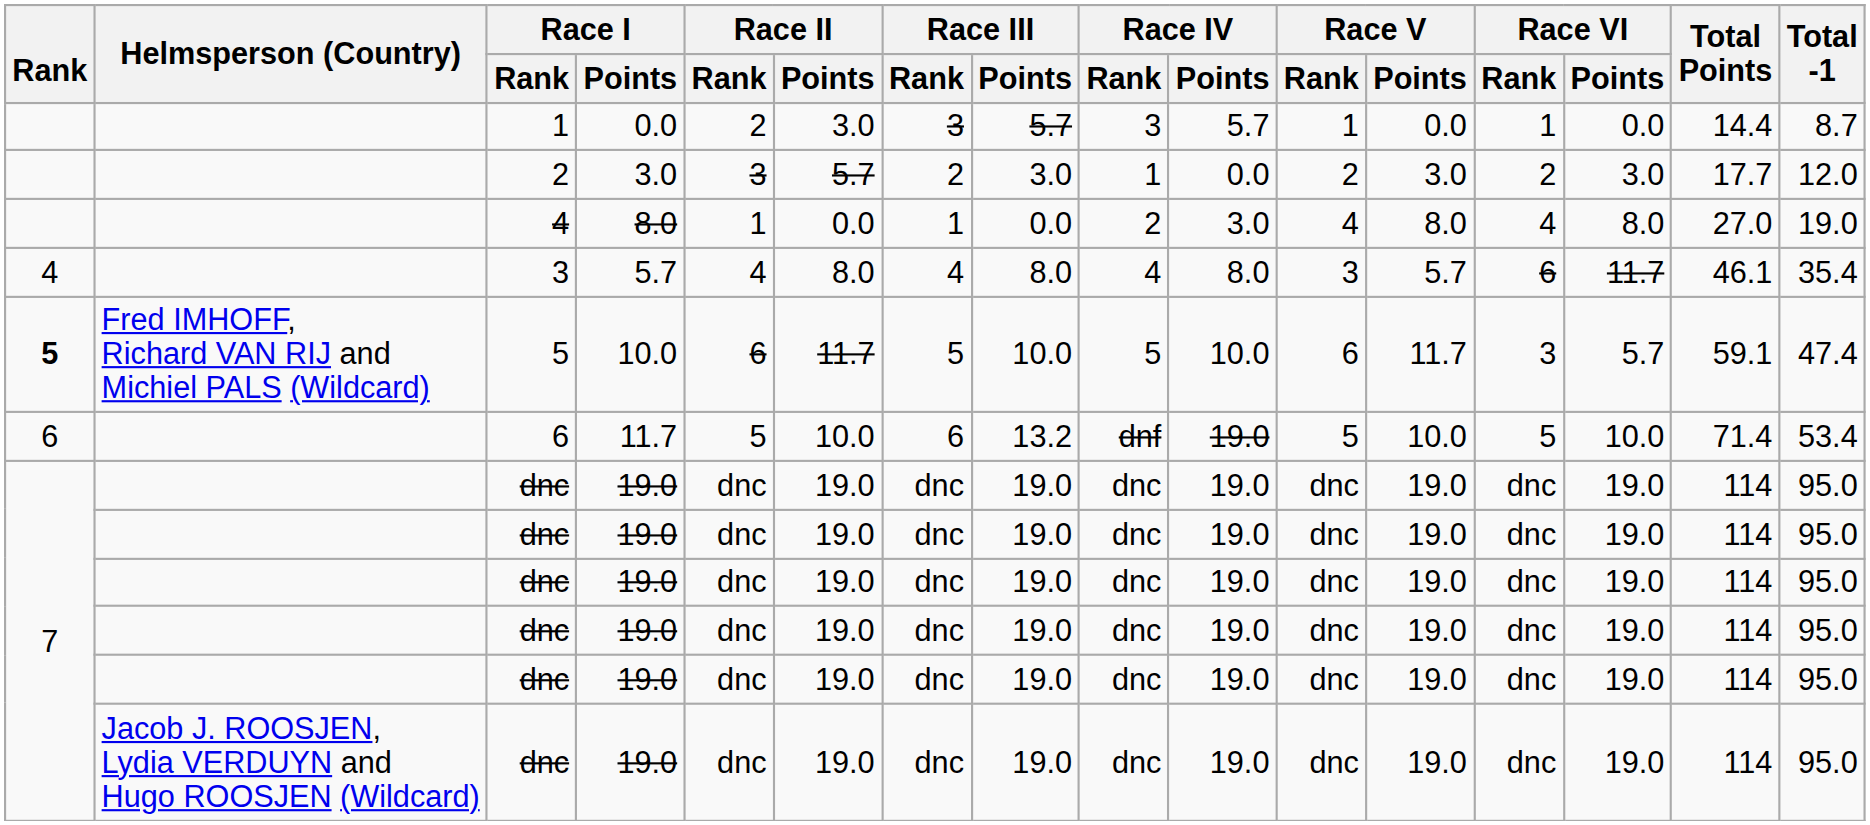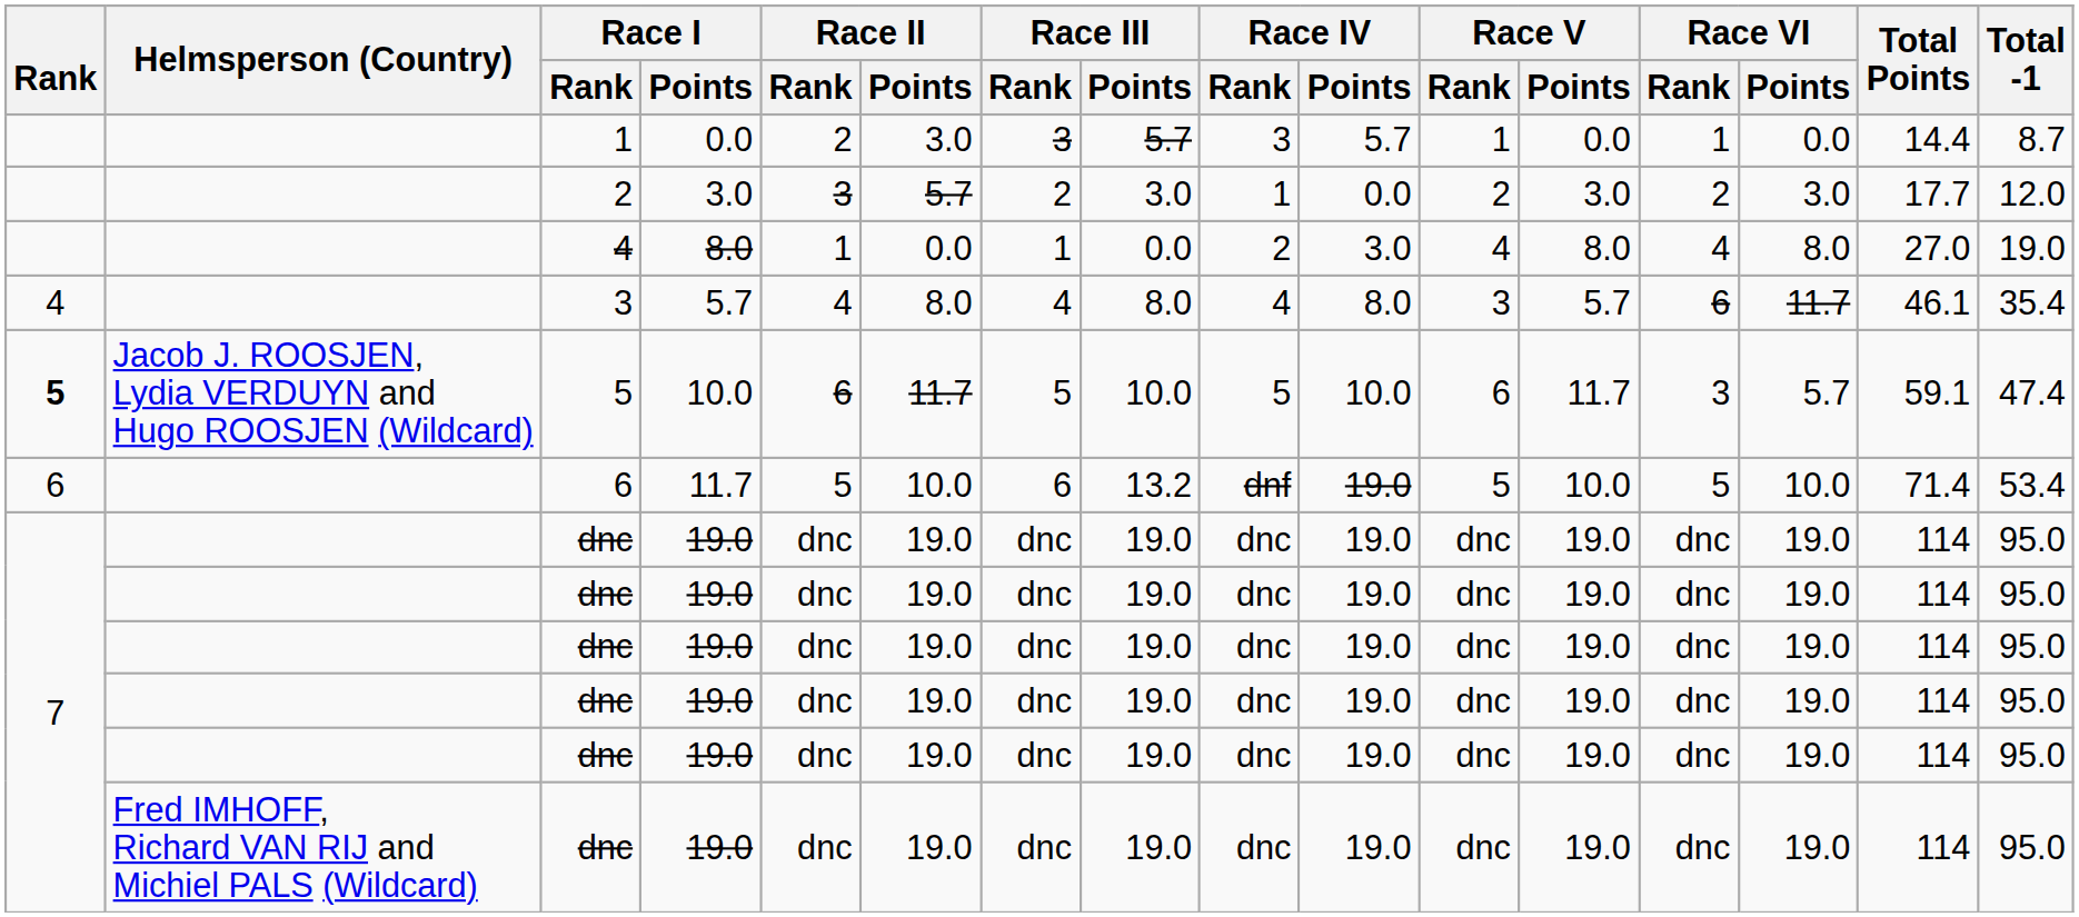row 7 | Helmsperson (Country): Fred IMHOFF, Richard VAN RIJ and Michiel PALS (Wildcard) -> Jacob J. ROOSJEN, Lydia VERDUYN and Hugo ROOSJEN (Wildcard)
row 14 | Helmsperson (Country): Jacob J. ROOSJEN, Lydia VERDUYN and Hugo ROOSJEN (Wildcard) -> Fred IMHOFF, Richard VAN RIJ and Michiel PALS (Wildcard)
